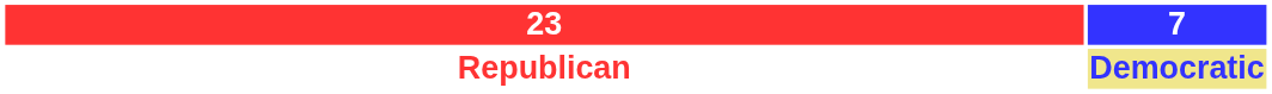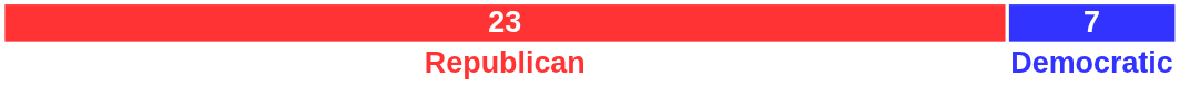Republican | column 2: khaki background -> no background
